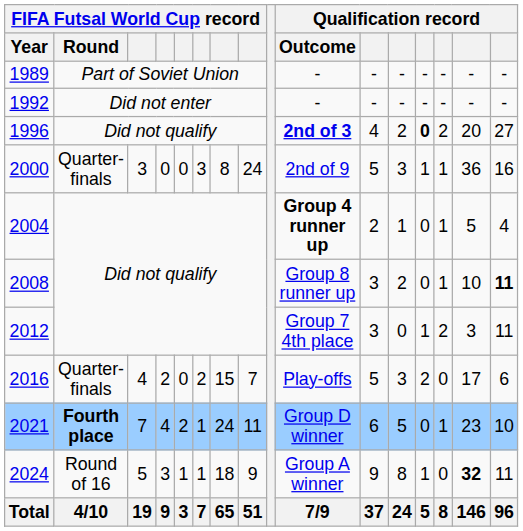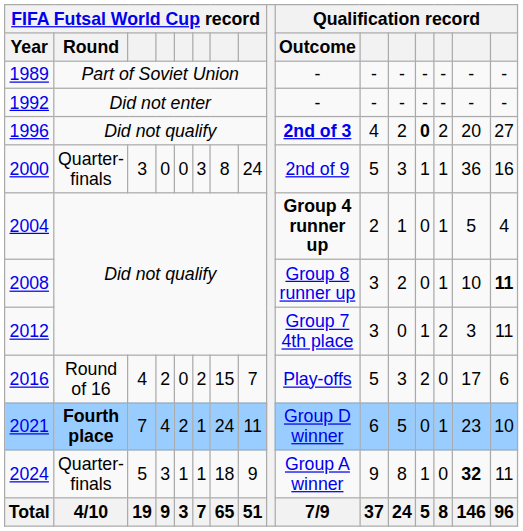2016 | FIFA Futsal World Cup record / Round: Quarter-finals -> Round of 16
2024 | FIFA Futsal World Cup record / Round: Round of 16 -> Quarter-finals
